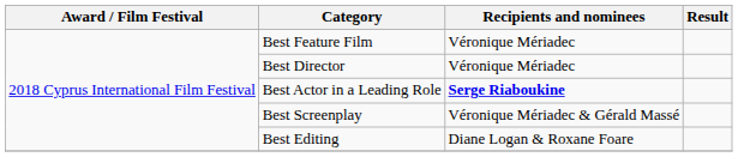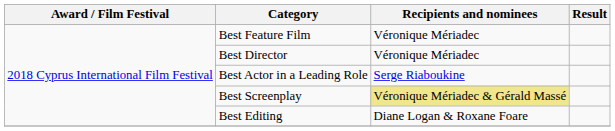Best Actor in a Leading Role | Recipients and nominees: bold -> normal
Best Screenplay | Recipients and nominees: no background -> khaki background
